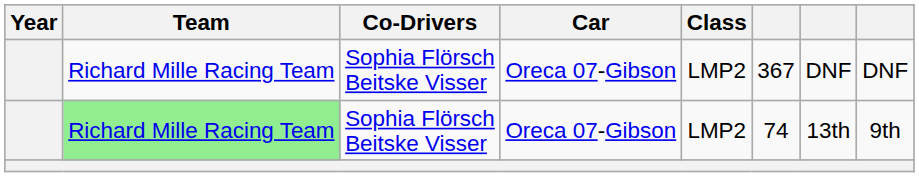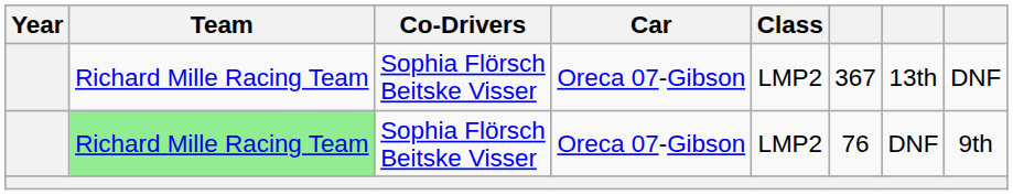row 2 | column 7: DNF -> 13th
row 3 | column 6: 74 -> 76
row 3 | column 7: 13th -> DNF
